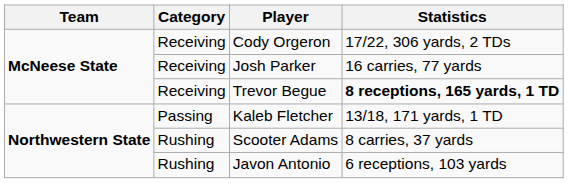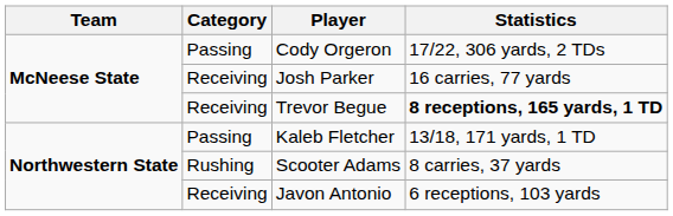Cody Orgeron | Category: Receiving -> Passing
Javon Antonio | Category: Rushing -> Receiving
